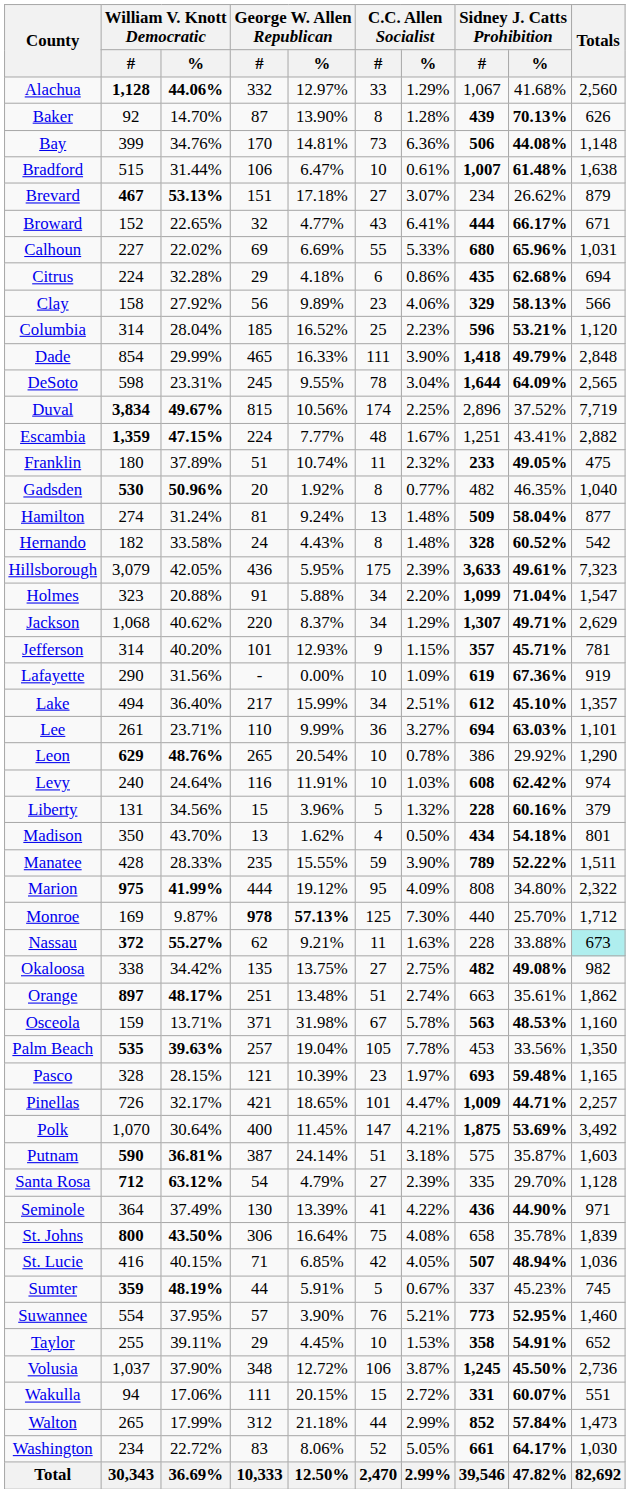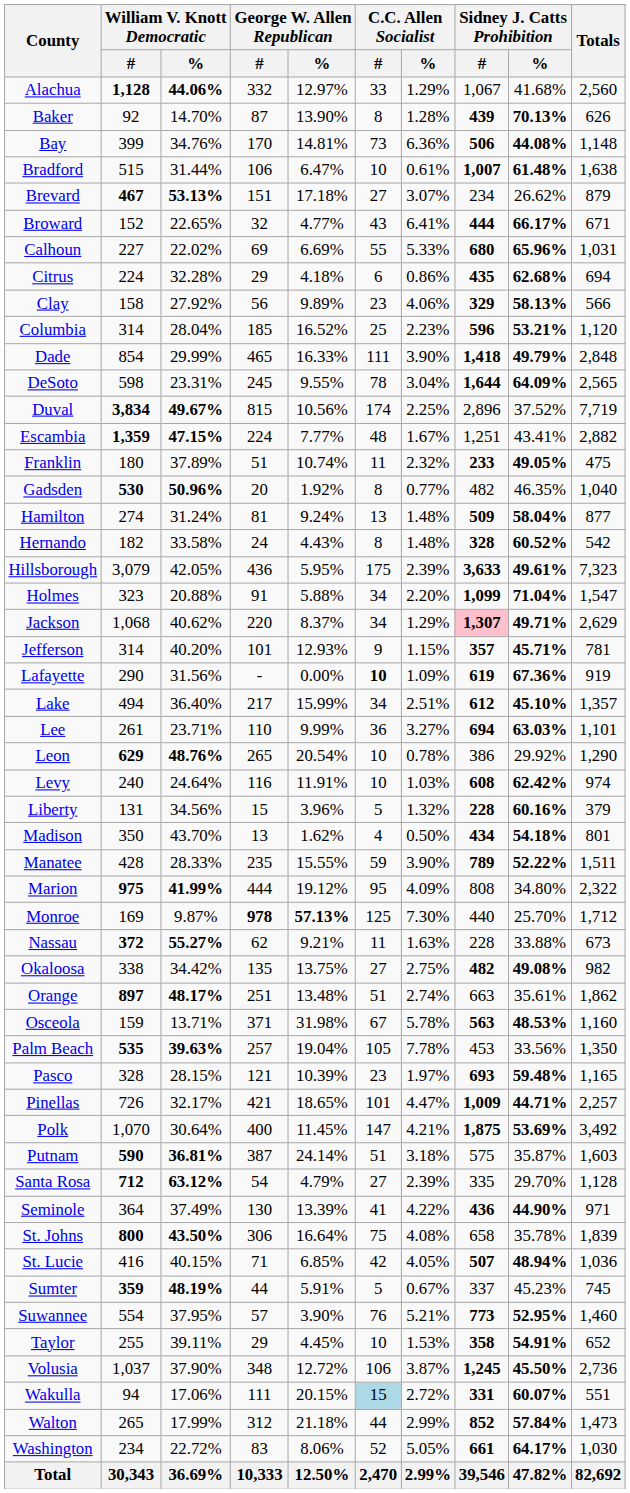Jackson | Sidney J. Catts Prohibition / #: no background -> pink background
Lafayette | C.C. Allen Socialist / #: normal -> bold
Nassau | Totals: paleturquoise background -> no background
Wakulla | C.C. Allen Socialist / #: no background -> lightblue background
